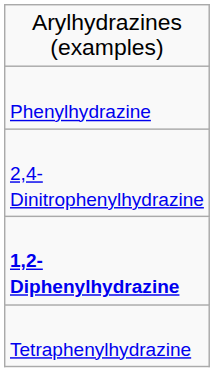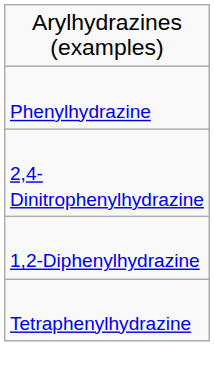row 4 | column 1: bold -> normal
